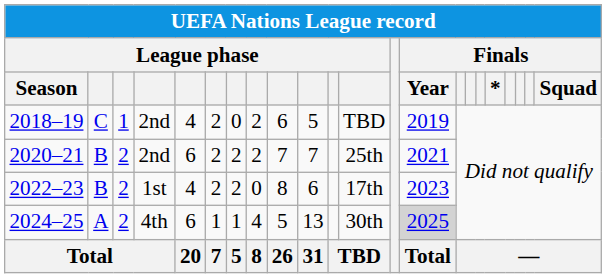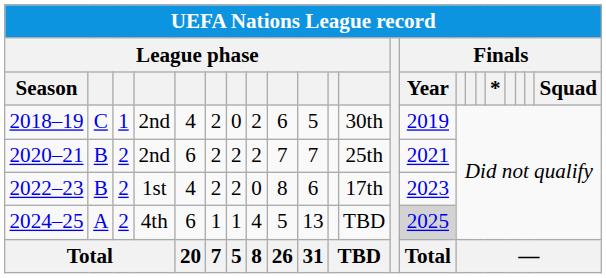2018–19 | column 12: TBD -> 30th
2024–25 | column 12: 30th -> TBD
